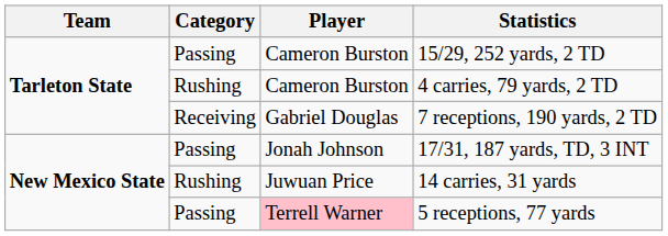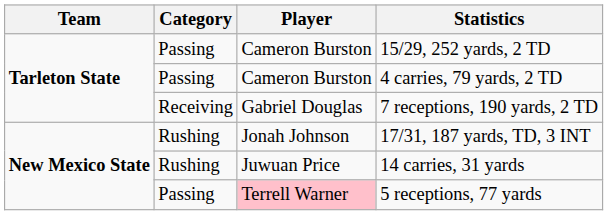4 carries, 79 yards, 2 TD | Category: Rushing -> Passing
17/31, 187 yards, TD, 3 INT | Category: Passing -> Rushing
